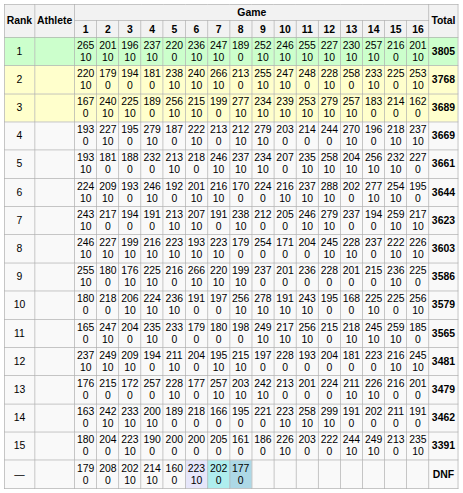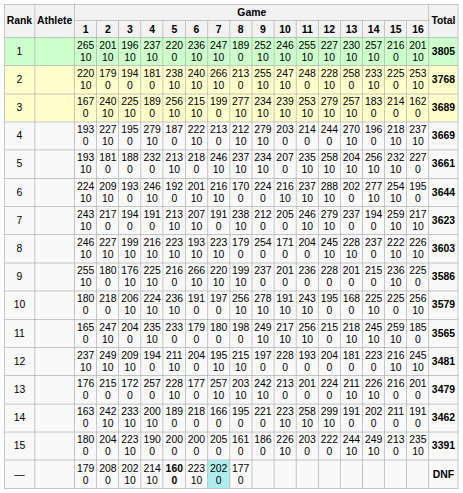— | Game / 5: normal -> bold
— | Game / 6: lavender background -> no background
— | Game / 8: lightblue background -> no background
